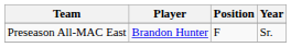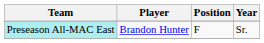row 2 | Team: no background -> paleturquoise background
